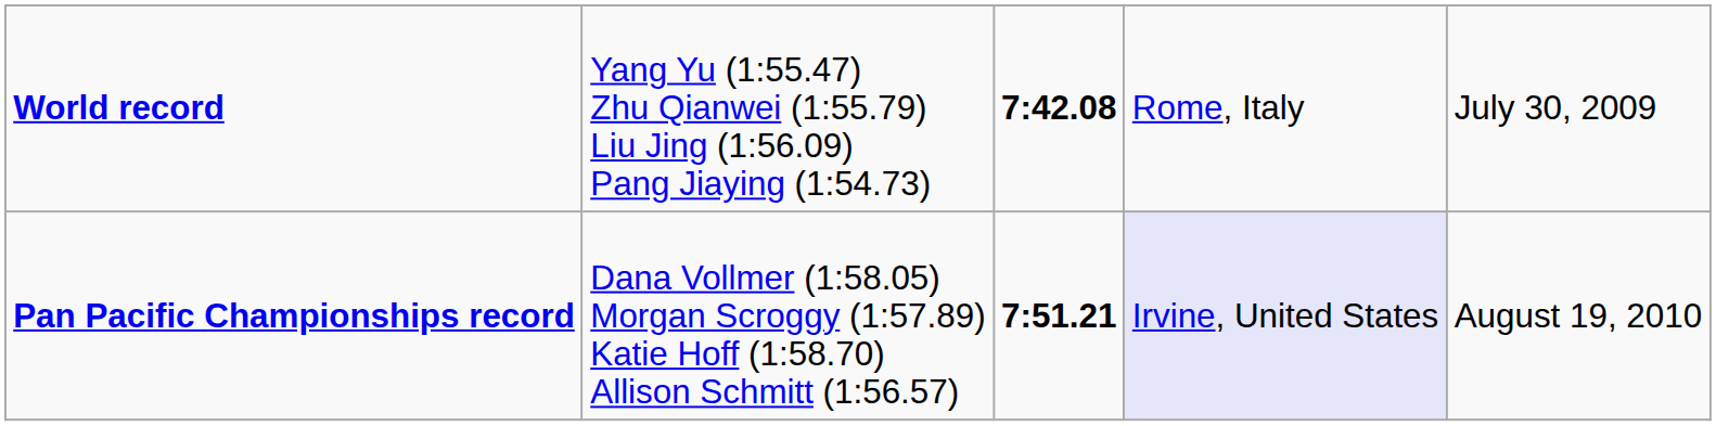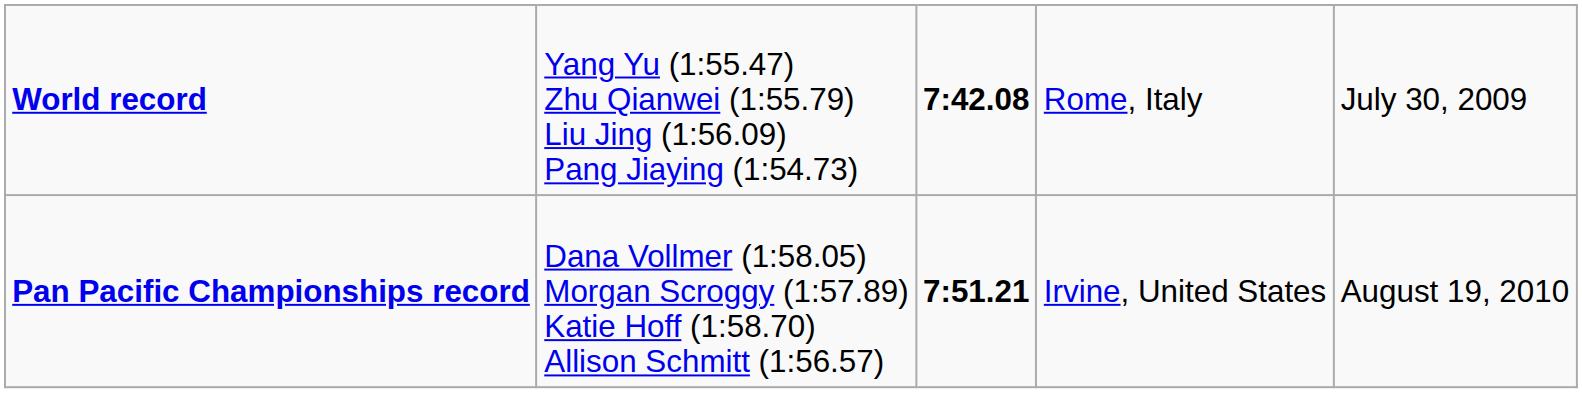Pan Pacific Championships record | column 4: lavender background -> no background
